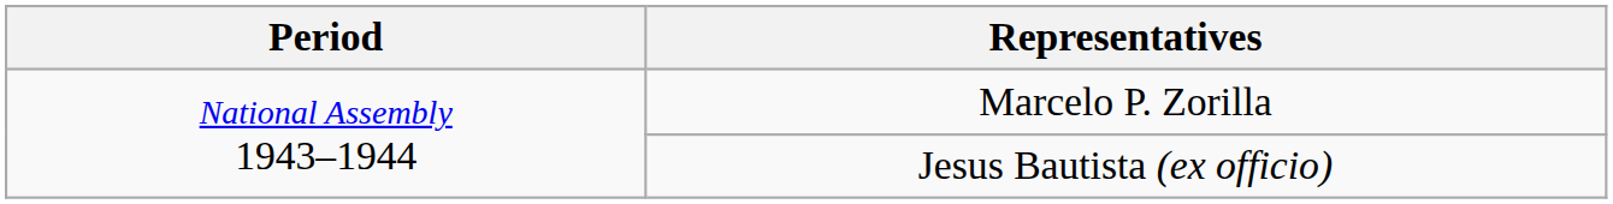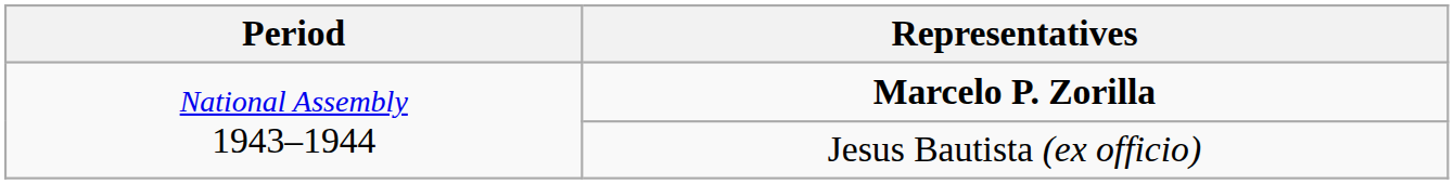Marcelo P. Zorilla | Representatives: normal -> bold
